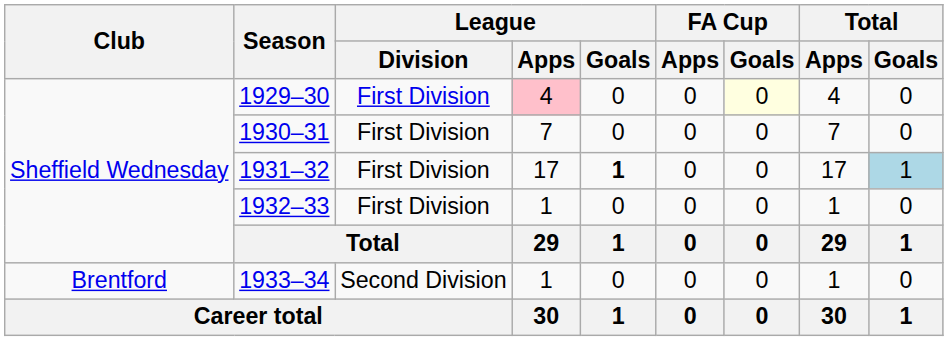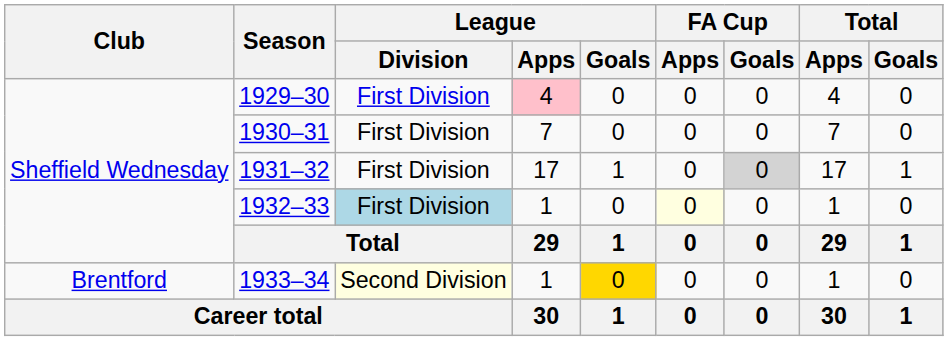1929–30 | FA Cup / Goals: lightyellow background -> no background
1931–32 | League / Goals: bold -> normal
1931–32 | FA Cup / Goals: no background -> lightgrey background
1931–32 | Total / Goals: lightblue background -> no background
1932–33 | League / Division: no background -> lightblue background
1932–33 | FA Cup / Apps: no background -> lightyellow background
1933–34 | League / Division: no background -> lightyellow background
1933–34 | League / Goals: no background -> gold background
